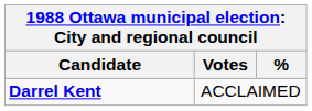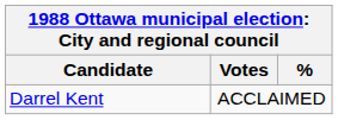Darrel Kent | Candidate: bold -> normal
